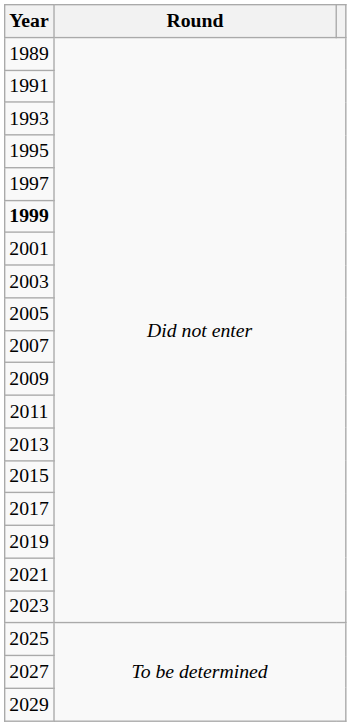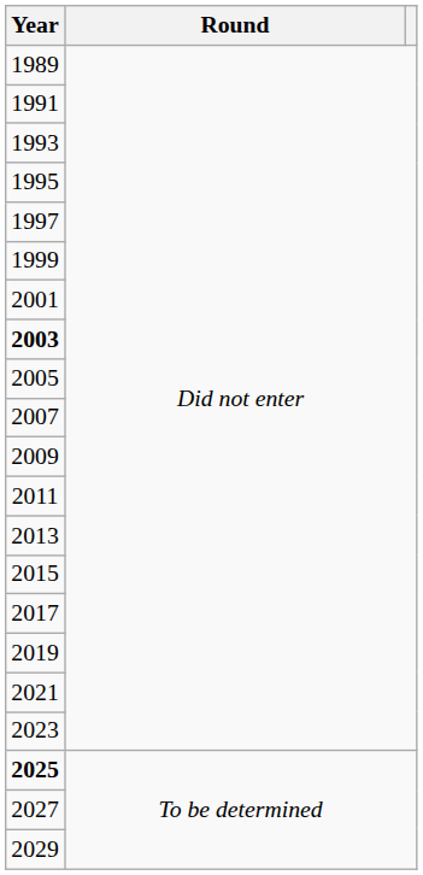1999 | Year: bold -> normal
2003 | Year: normal -> bold
2025 | Year: normal -> bold
